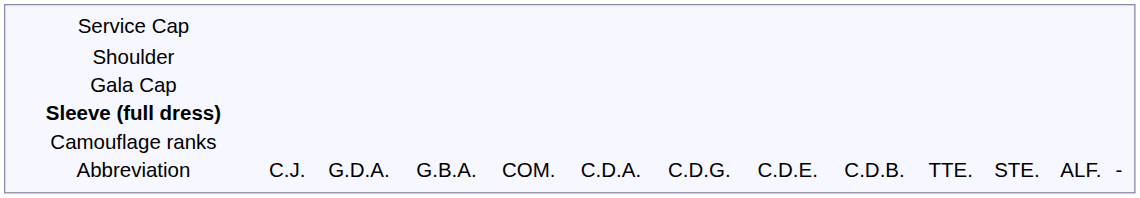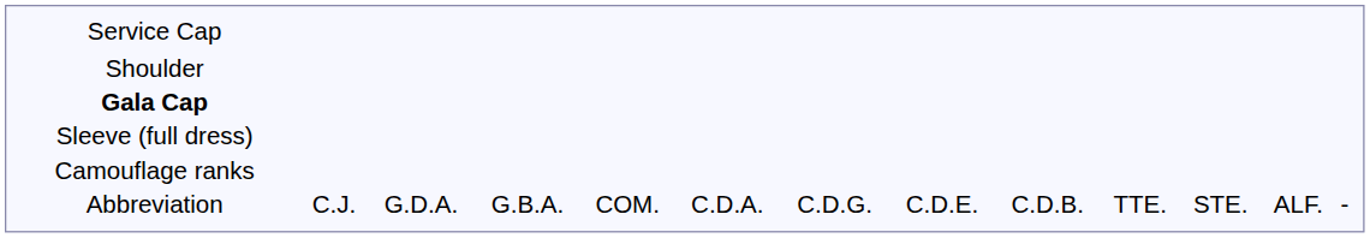Gala Cap | column 1: normal -> bold
Sleeve (full dress) | column 1: bold -> normal
